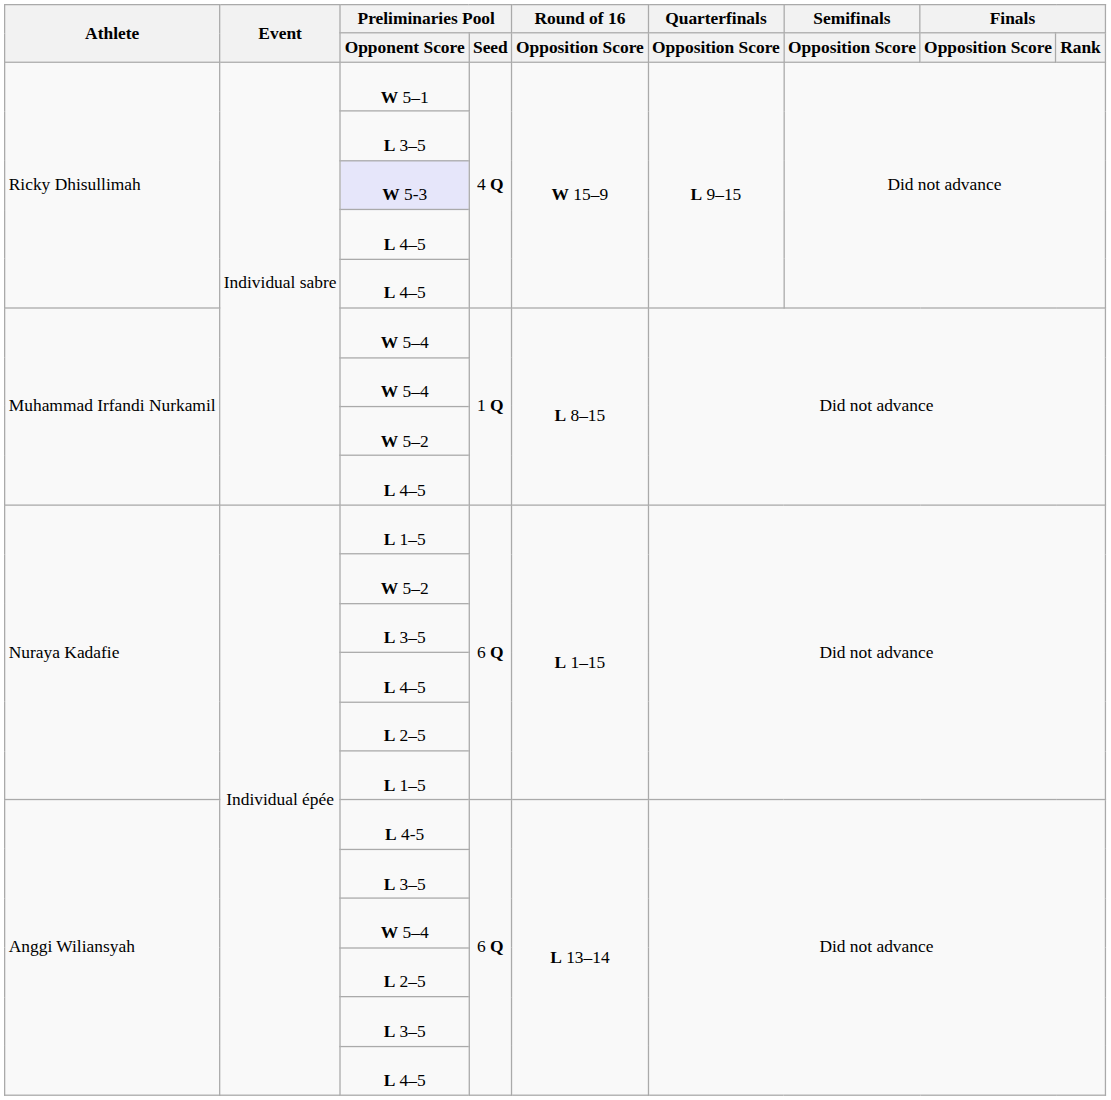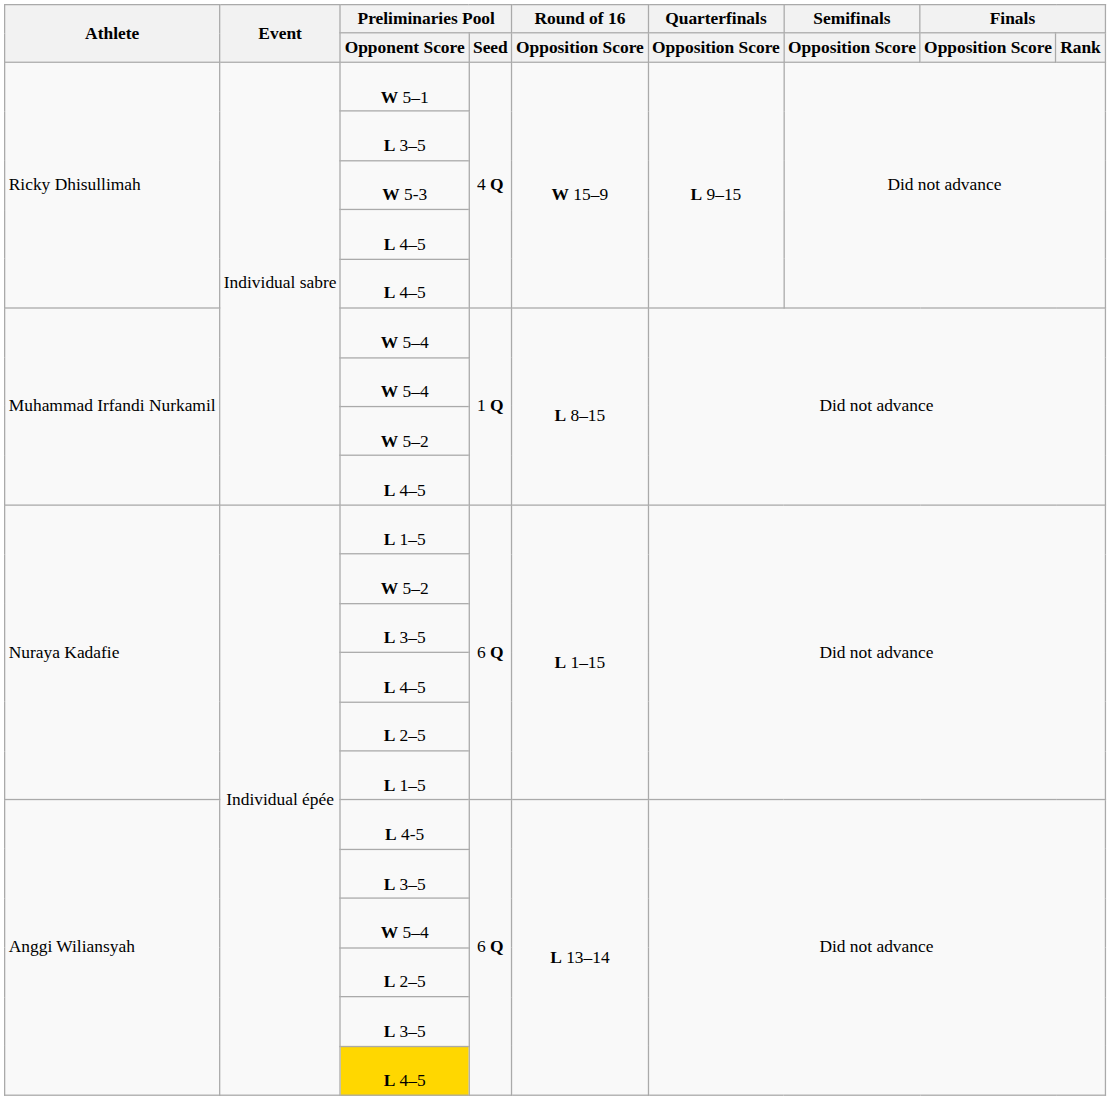W 5-3 | Preliminaries Pool / Opponent Score: lavender background -> no background
Anggi Wiliansyah / L 4–5 | Preliminaries Pool / Opponent Score: no background -> gold background
